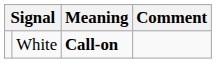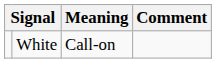White | Meaning: bold -> normal
